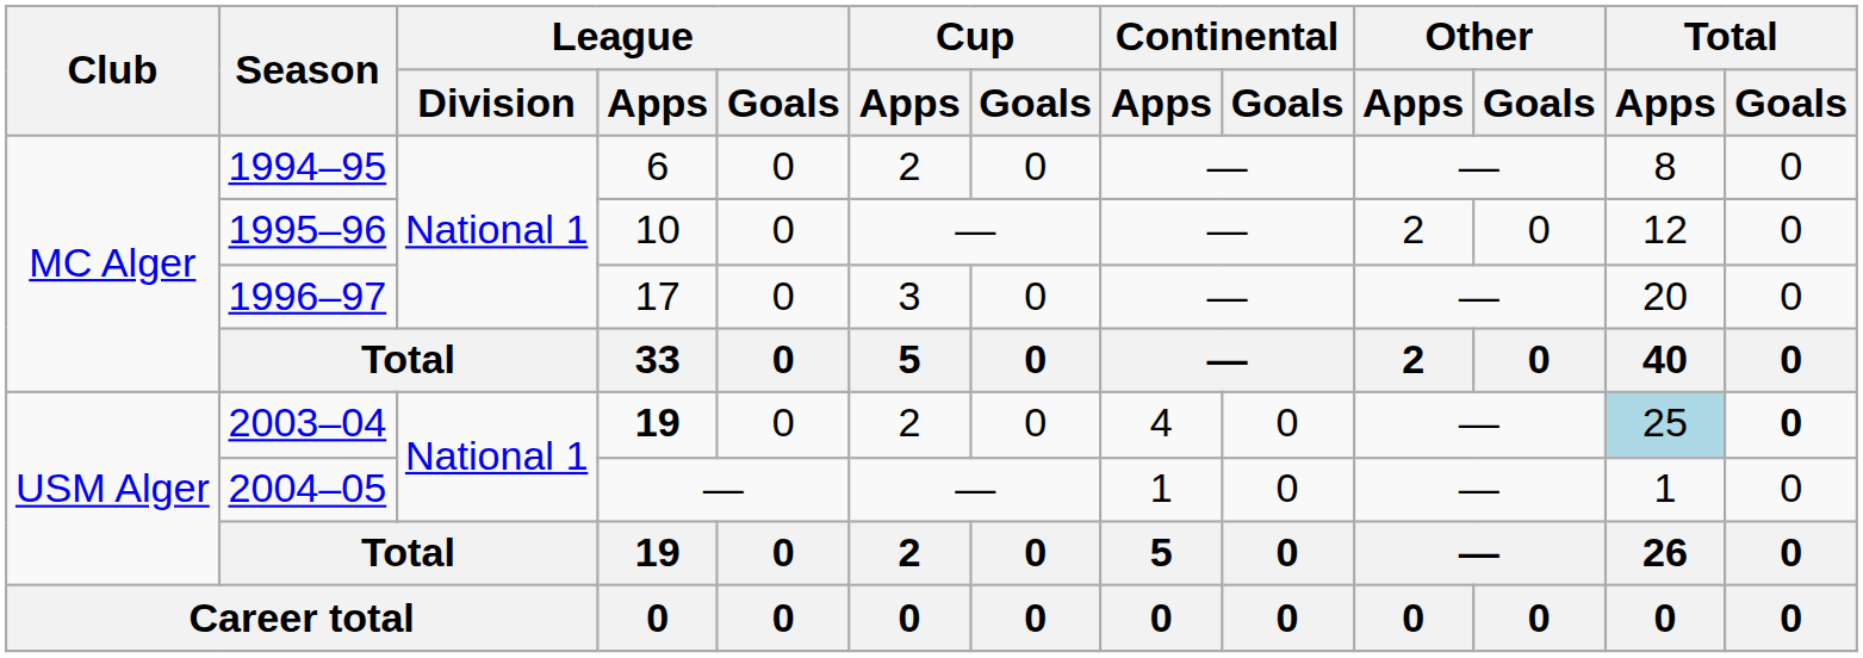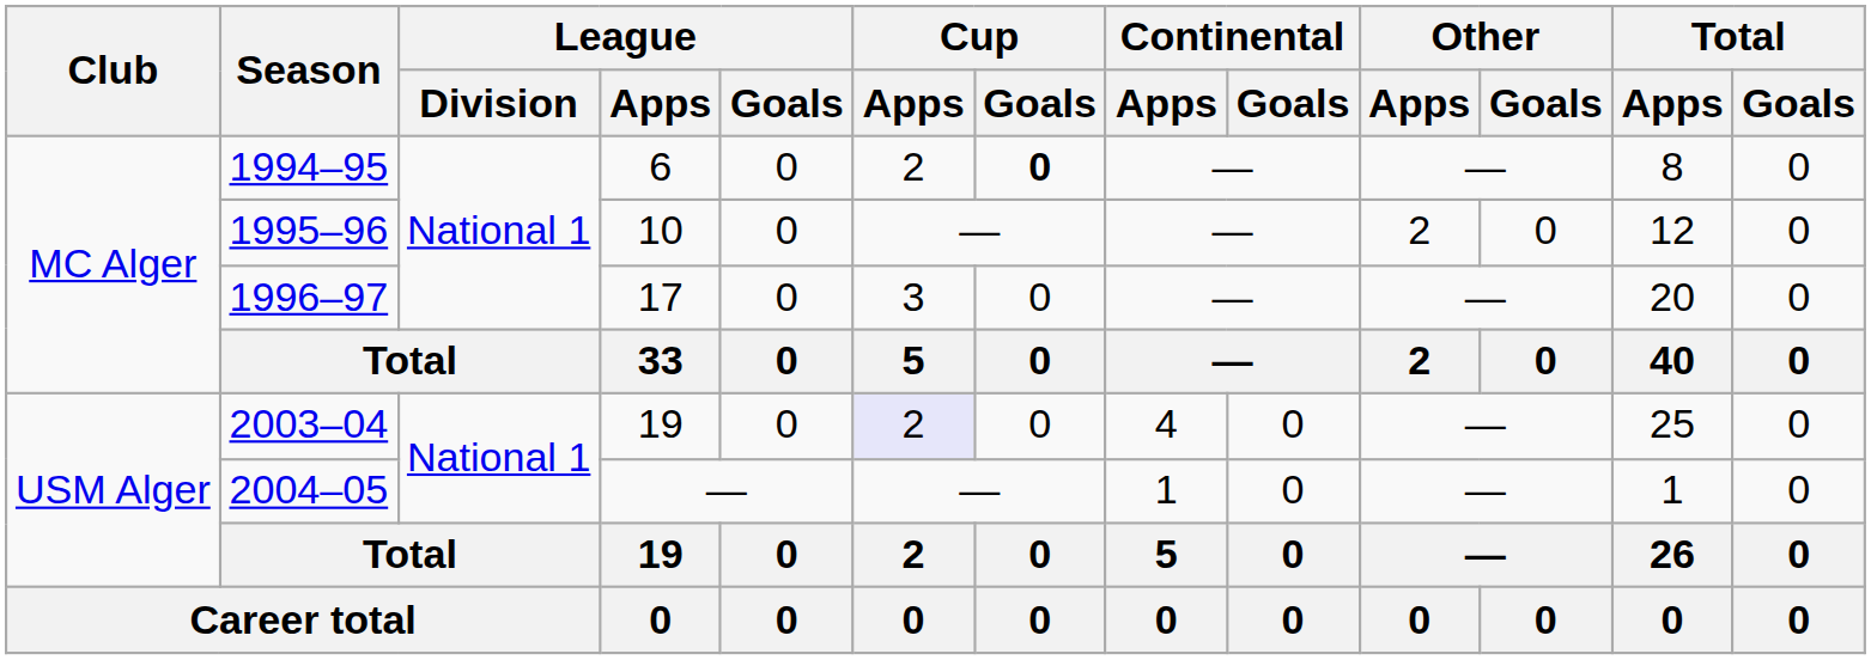1994–95 | Cup / Goals: normal -> bold
2003–04 | League / Apps: bold -> normal
2003–04 | Cup / Apps: no background -> lavender background
2003–04 | Total / Apps: lightblue background -> no background
2003–04 | Total / Goals: bold -> normal
